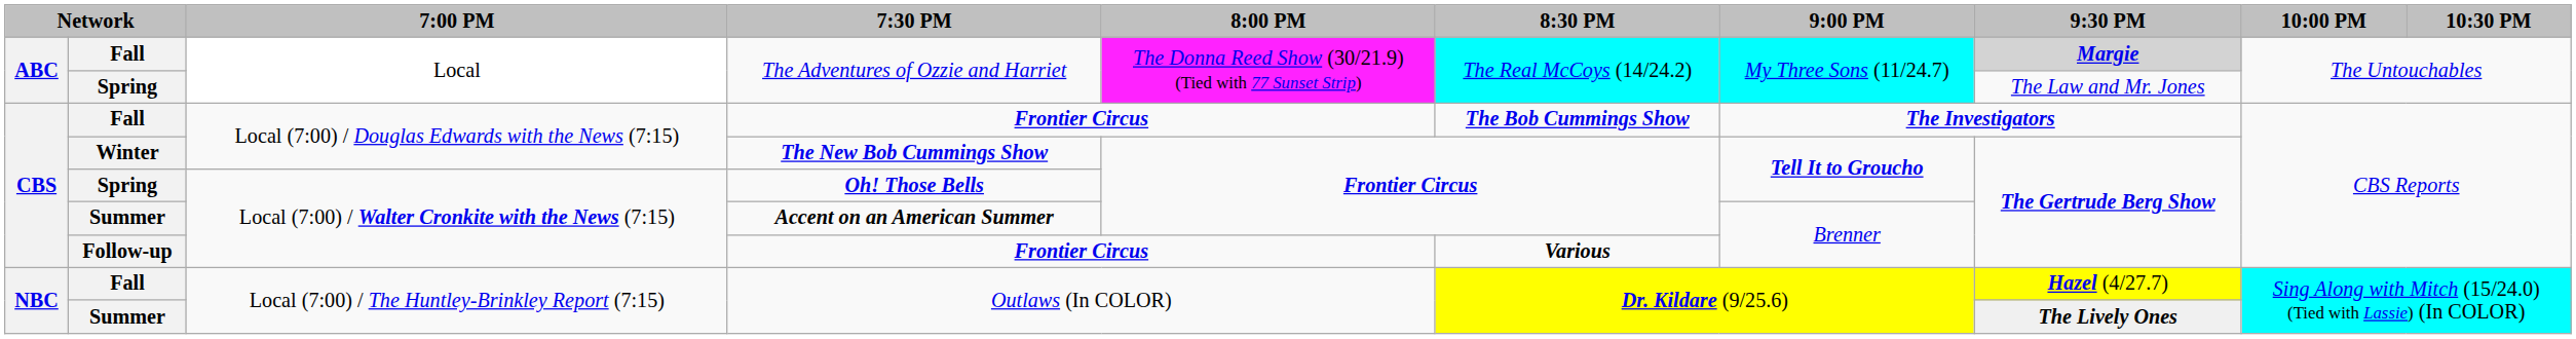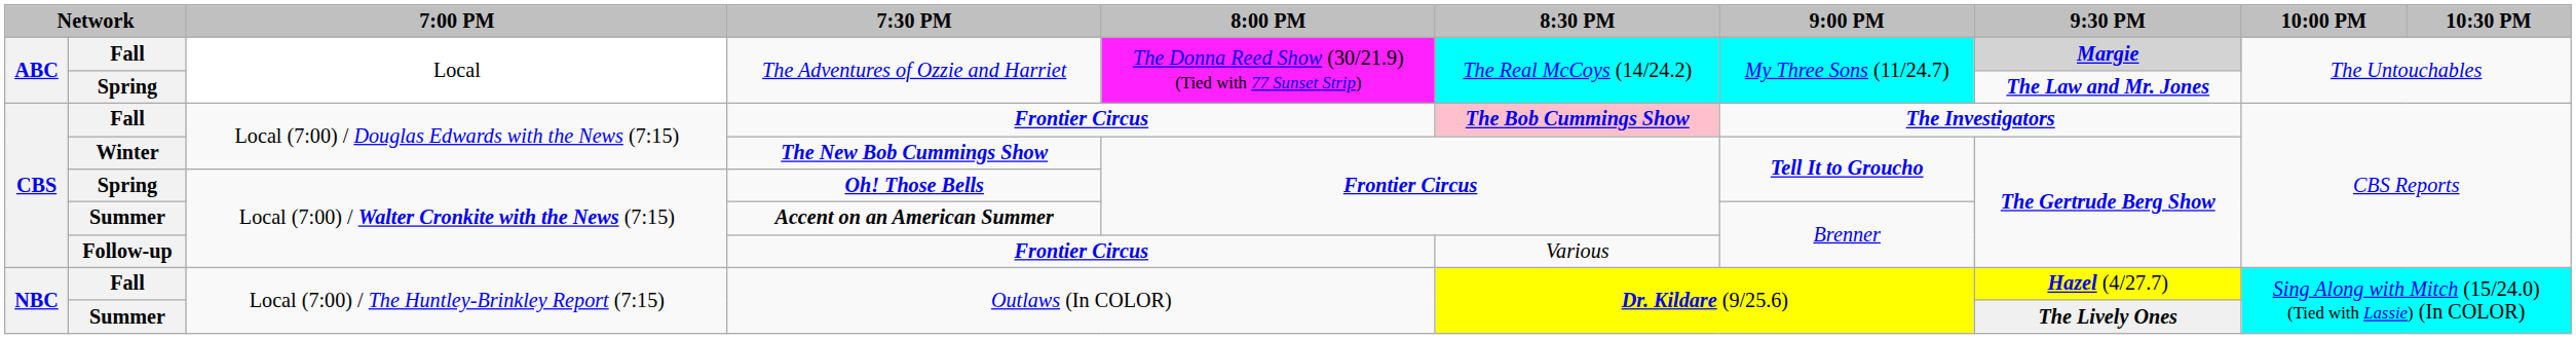Spring / The Adventures of Ozzie and Harriet | 9:30 PM: normal -> bold
Fall / Frontier Circus | 8:30 PM: no background -> pink background
Follow-up / Frontier Circus | 8:30 PM: bold -> normal
